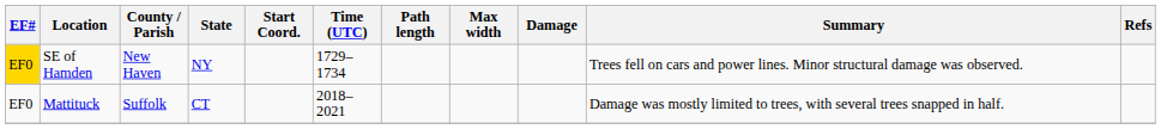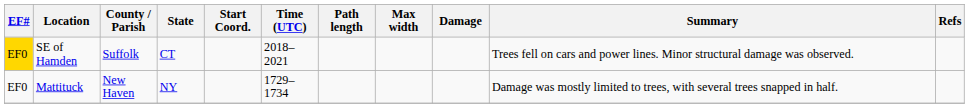SE of Hamden | County / Parish: New Haven -> Suffolk
SE of Hamden | State: NY -> CT
SE of Hamden | Time (UTC): 1729–1734 -> 2018–2021
Mattituck | County / Parish: Suffolk -> New Haven
Mattituck | State: CT -> NY
Mattituck | Time (UTC): 2018–2021 -> 1729–1734
